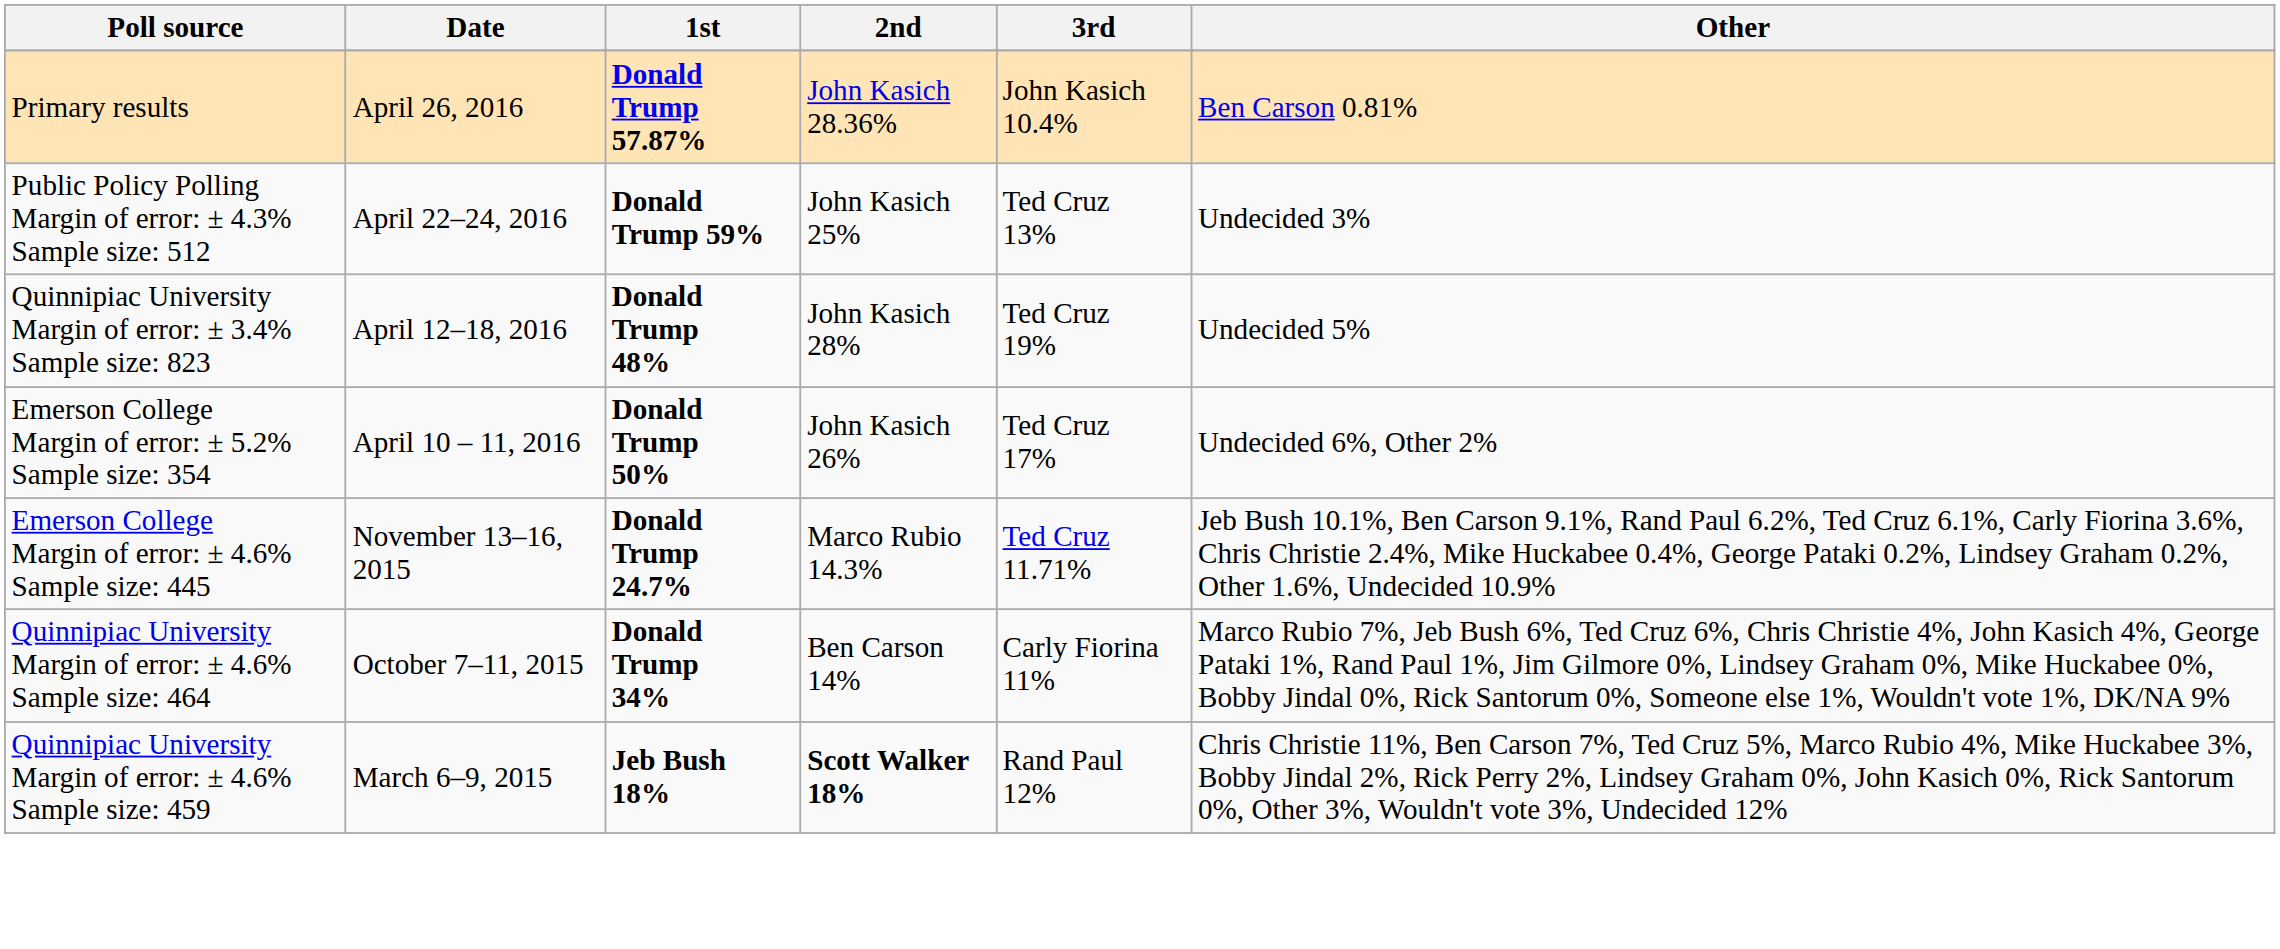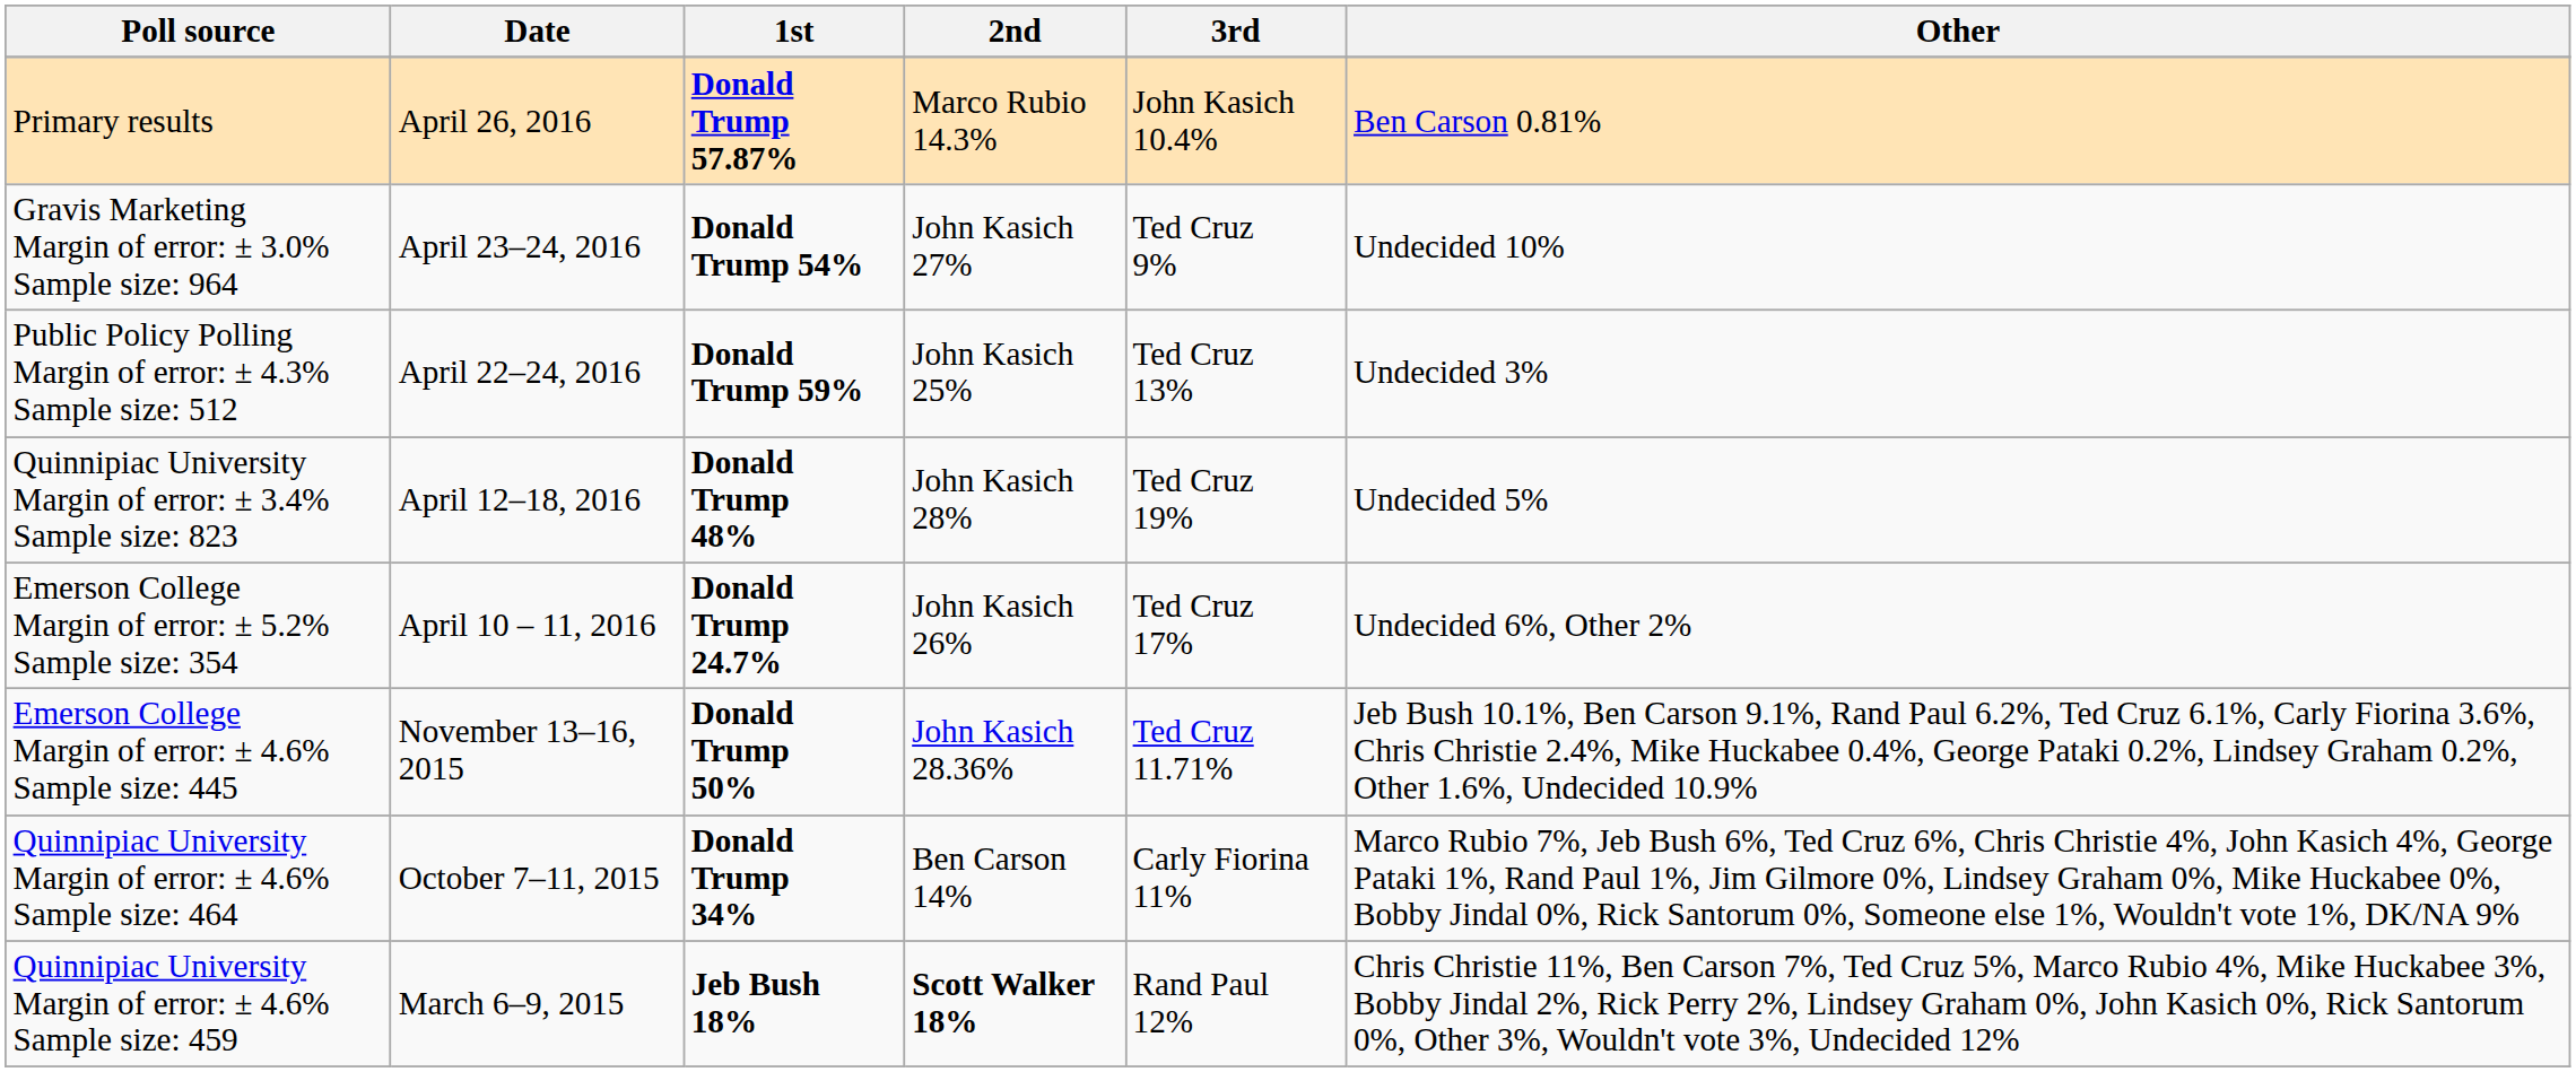Primary results | 2nd: John Kasich 28.36% -> Marco Rubio 14.3%
+ row: Gravis Marketing Margin of error: ± 3.0% Sample size: 964 | April 23–24, 2016 | Donald Trump 54% | John Kasich 27% | Ted Cruz 9% | Undecided 10%
Emerson College Margin of error: ± 5.2% Sample size: 354 | 1st: Donald Trump 50% -> Donald Trump 24.7%
Emerson College Margin of error: ± 4.6% Sample size: 445 | 1st: Donald Trump 24.7% -> Donald Trump 50%
Emerson College Margin of error: ± 4.6% Sample size: 445 | 2nd: Marco Rubio 14.3% -> John Kasich 28.36%
